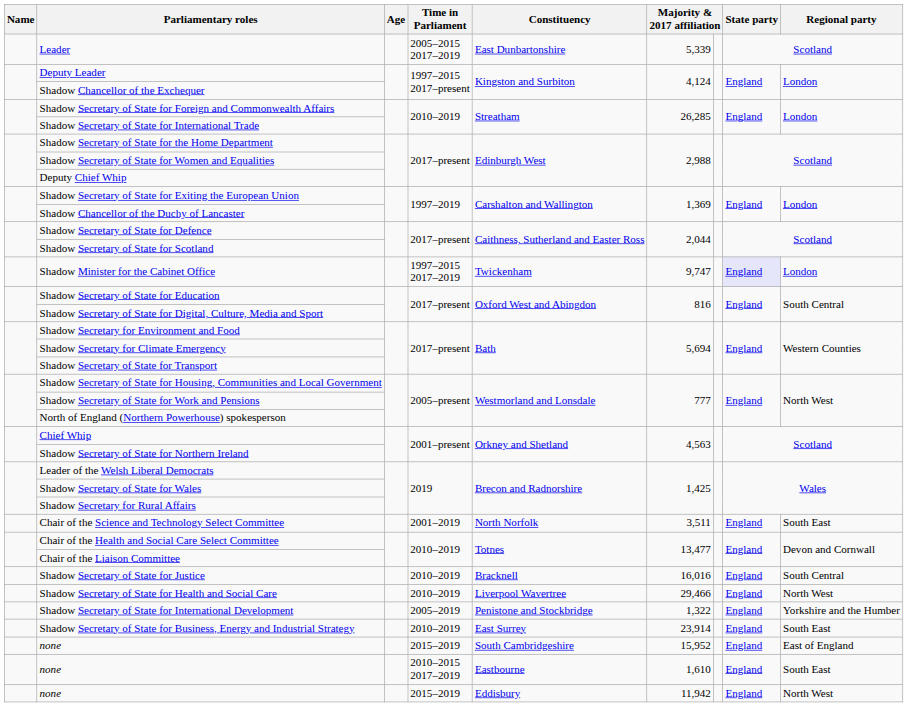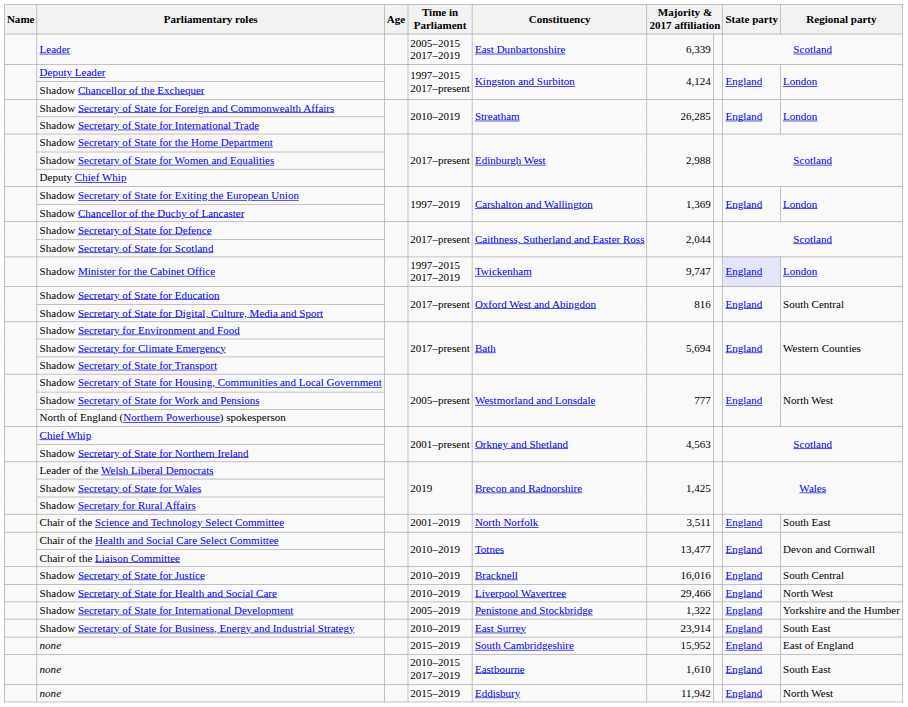Leader | column 6: 5,339 -> 6,339
